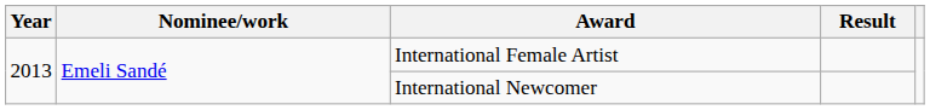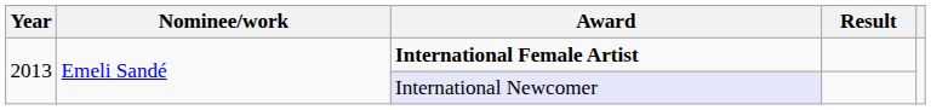International Female Artist | Award: normal -> bold
International Newcomer | Award: no background -> lavender background
